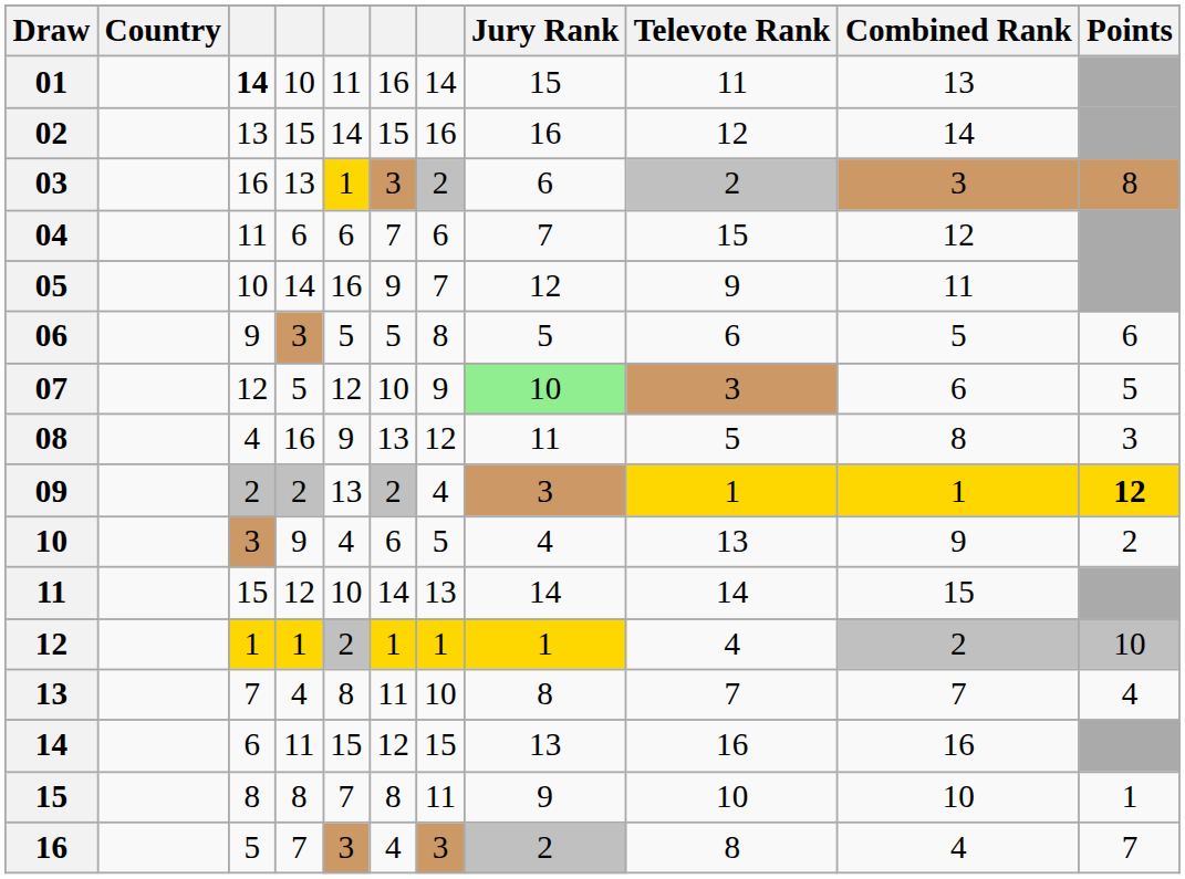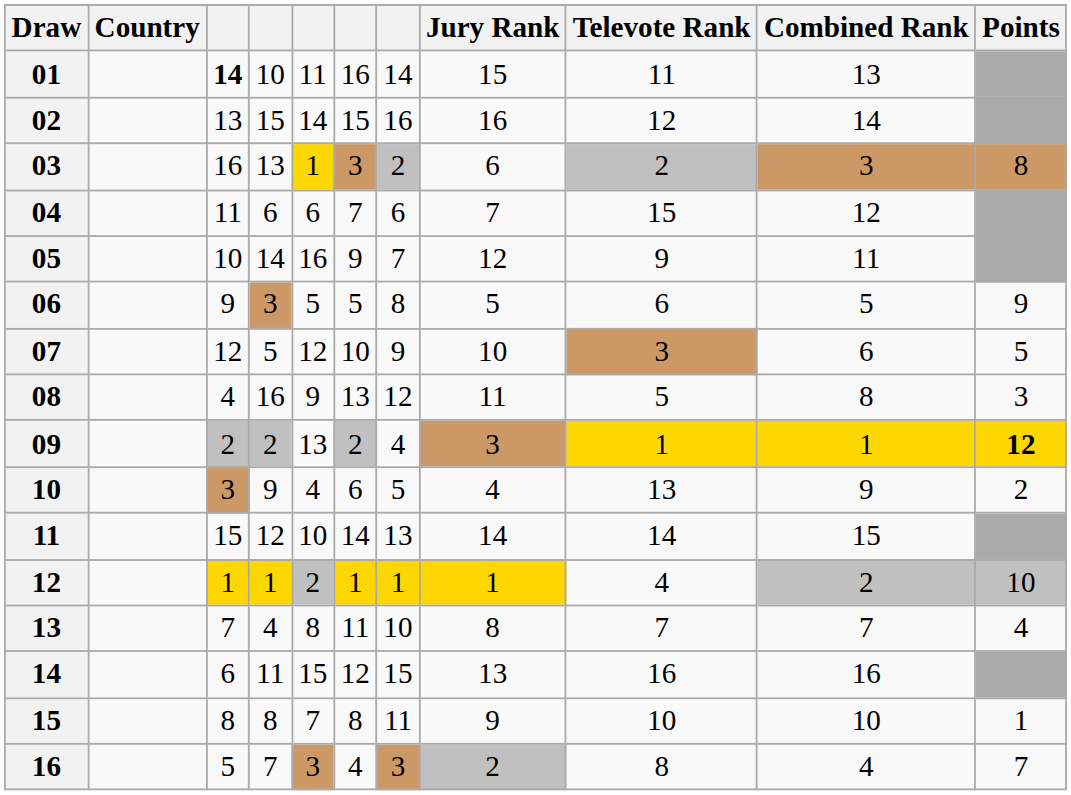06 | Points: 6 -> 9
07 | Jury Rank: lightgreen background -> no background
